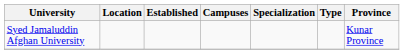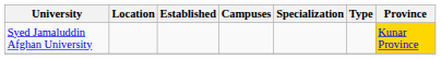Syed Jamaluddin Afghan University | Province: no background -> gold background
